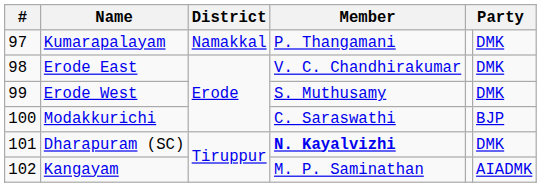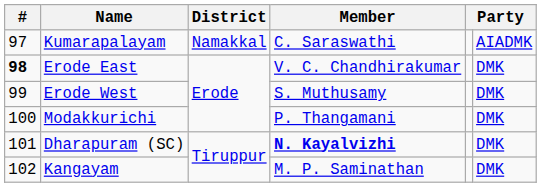Kumarapalayam | Member: P. Thangamani -> C. Saraswathi
Kumarapalayam | column 6: DMK -> AIADMK
Erode East | #: normal -> bold
Modakkurichi | Member: C. Saraswathi -> P. Thangamani
Modakkurichi | column 6: BJP -> DMK
Kangayam | column 6: AIADMK -> DMK
